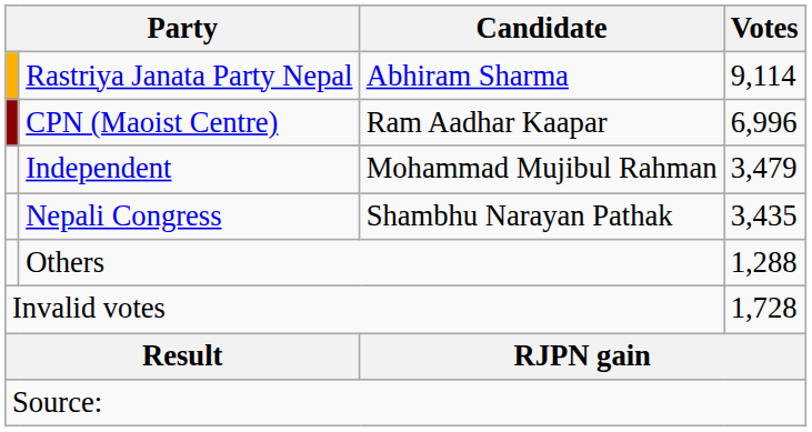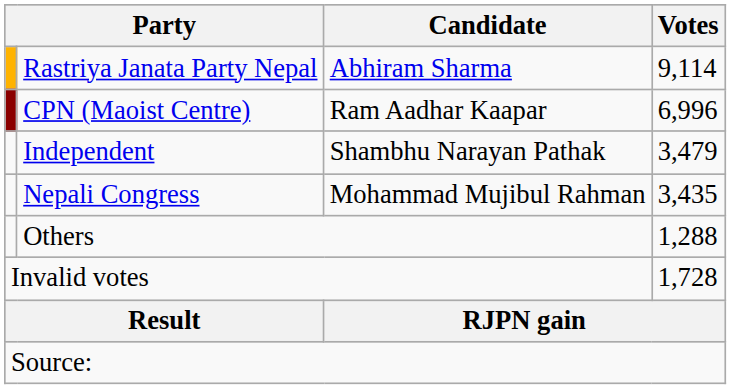Independent | Candidate: Mohammad Mujibul Rahman -> Shambhu Narayan Pathak
Nepali Congress | Candidate: Shambhu Narayan Pathak -> Mohammad Mujibul Rahman
